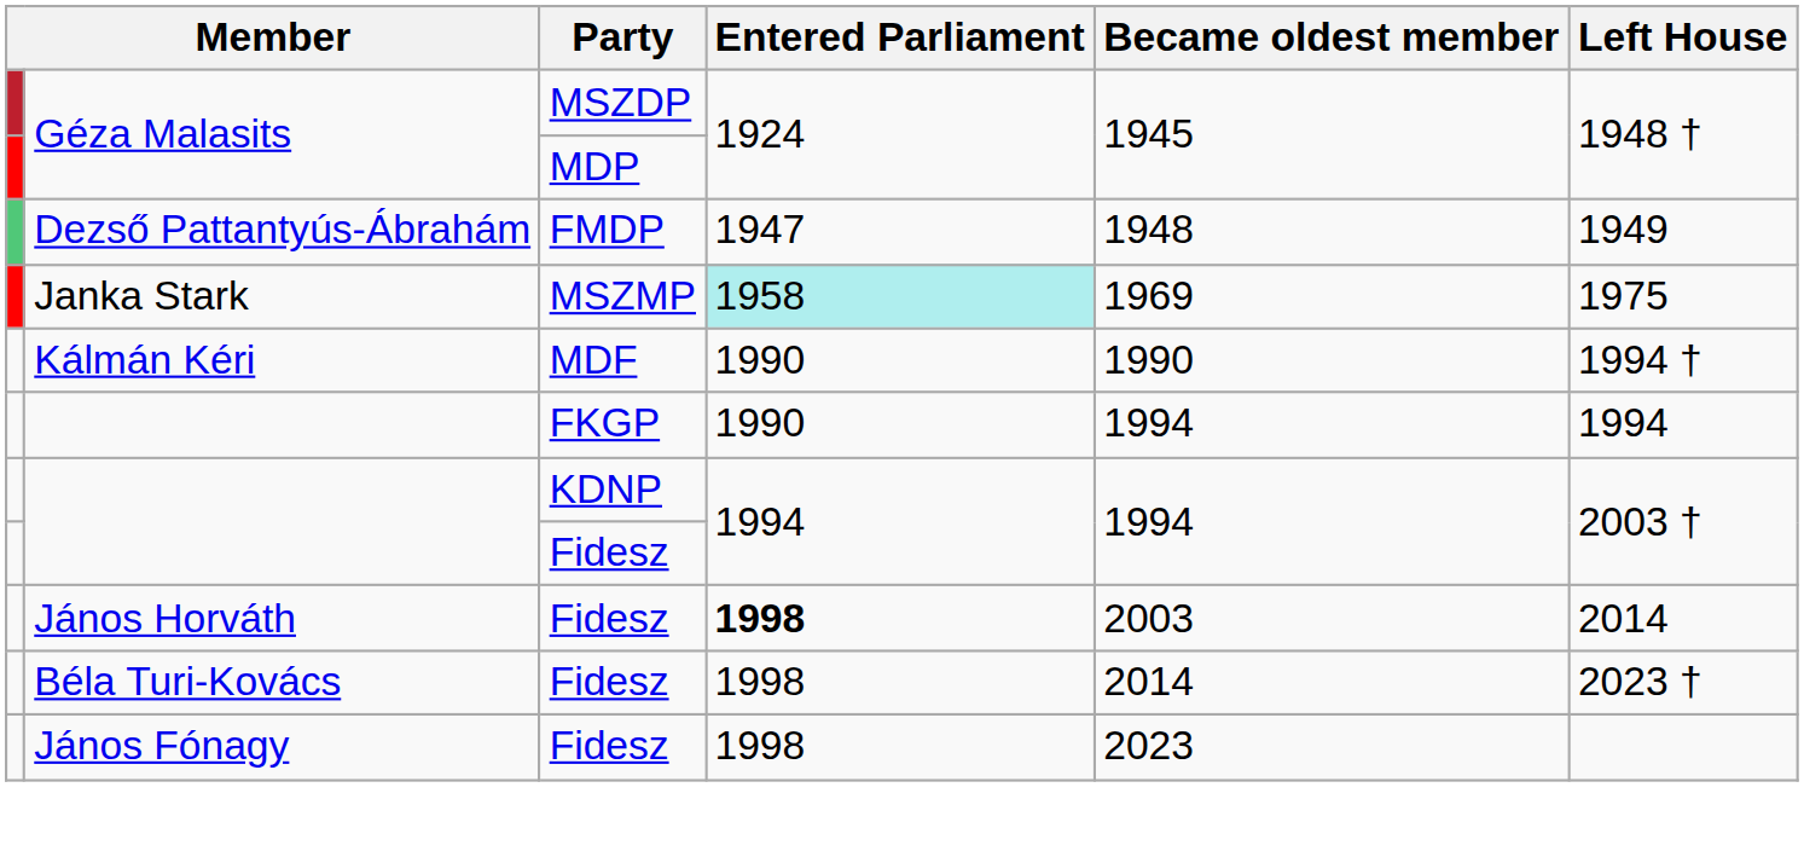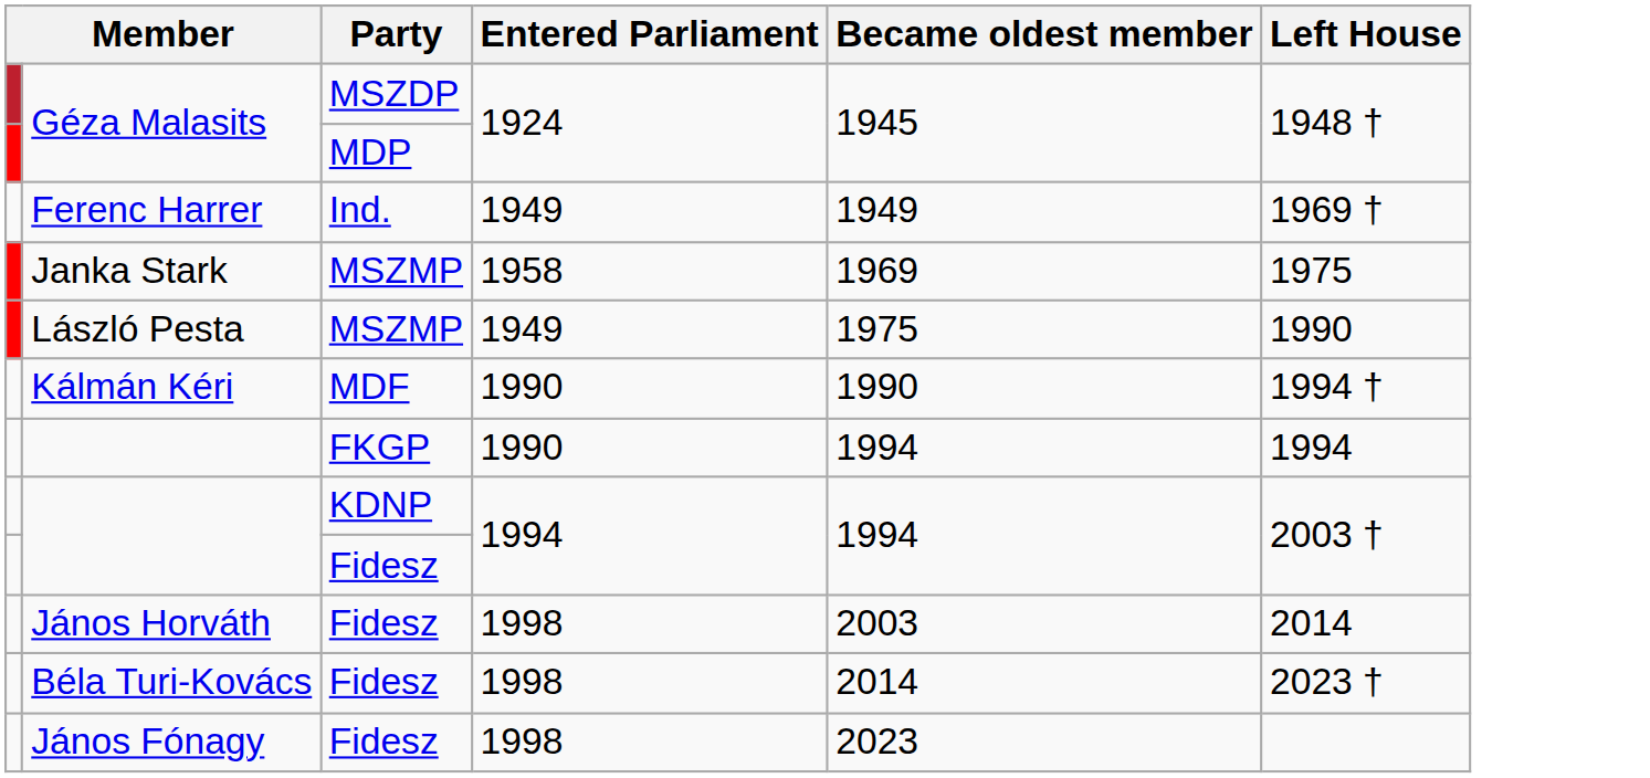- row: Dezső Pattantyús-Ábrahám | FMDP | 1947 | 1948 | 1949
+ row: Ferenc Harrer | Ind. | 1949 | 1949 | 1969 †
Janka Stark | Entered Parliament: paleturquoise background -> no background
+ row: László Pesta | MSZMP | 1949 | 1975 | 1990
János Horváth | Entered Parliament: bold -> normal
